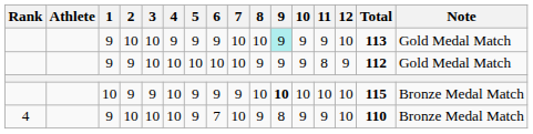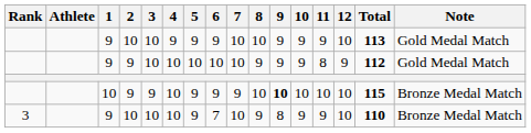row 2 | 9: paleturquoise background -> no background
row 6 | Rank: 4 -> 3
